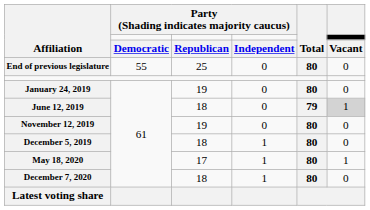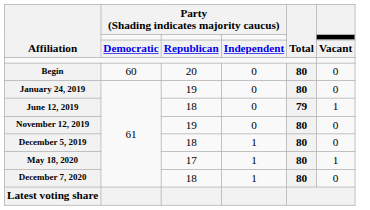- row: End of previous legislature | 55 | 25 | 0 | 80 | 0
+ row: Begin | 60 | 20 | 0 | 80 | 0
June 12, 2019 | column 6: lightgrey background -> no background
